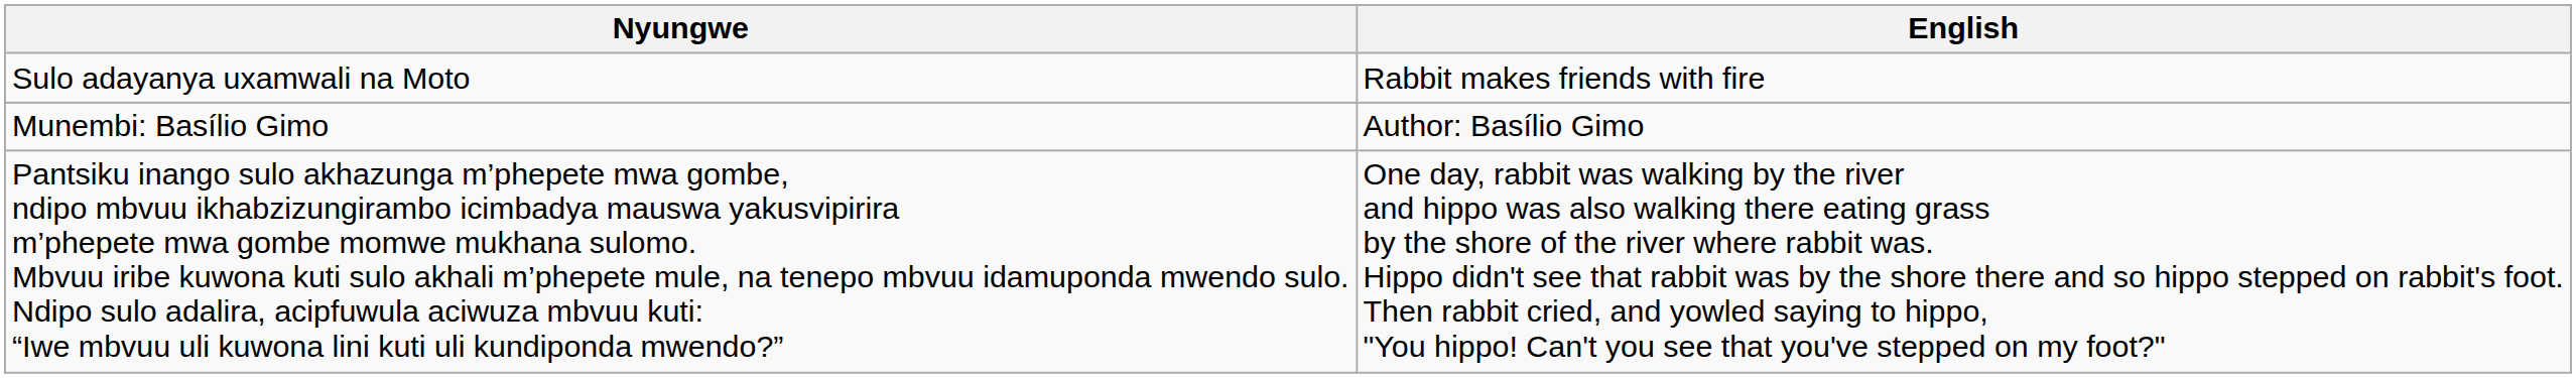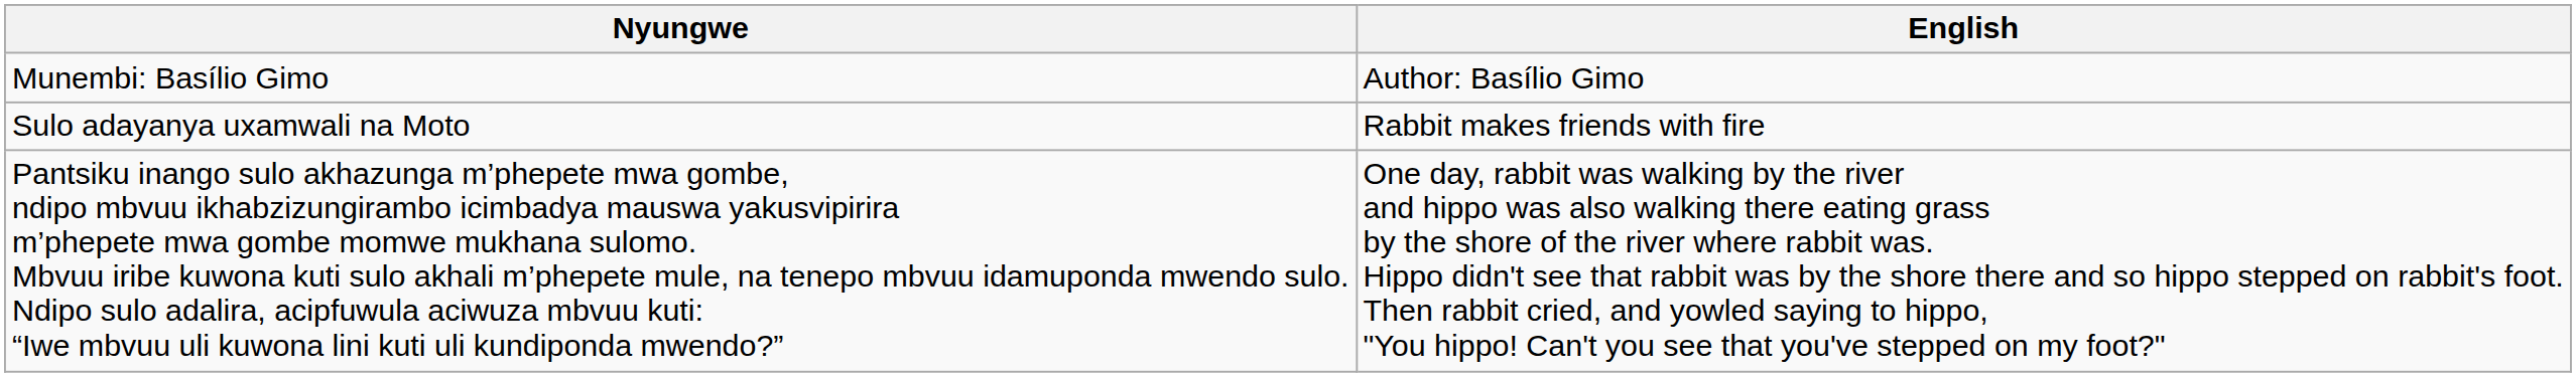rows swapped: Sulo adayanya uxamwali na Moto <-> Munembi: Basílio Gimo
